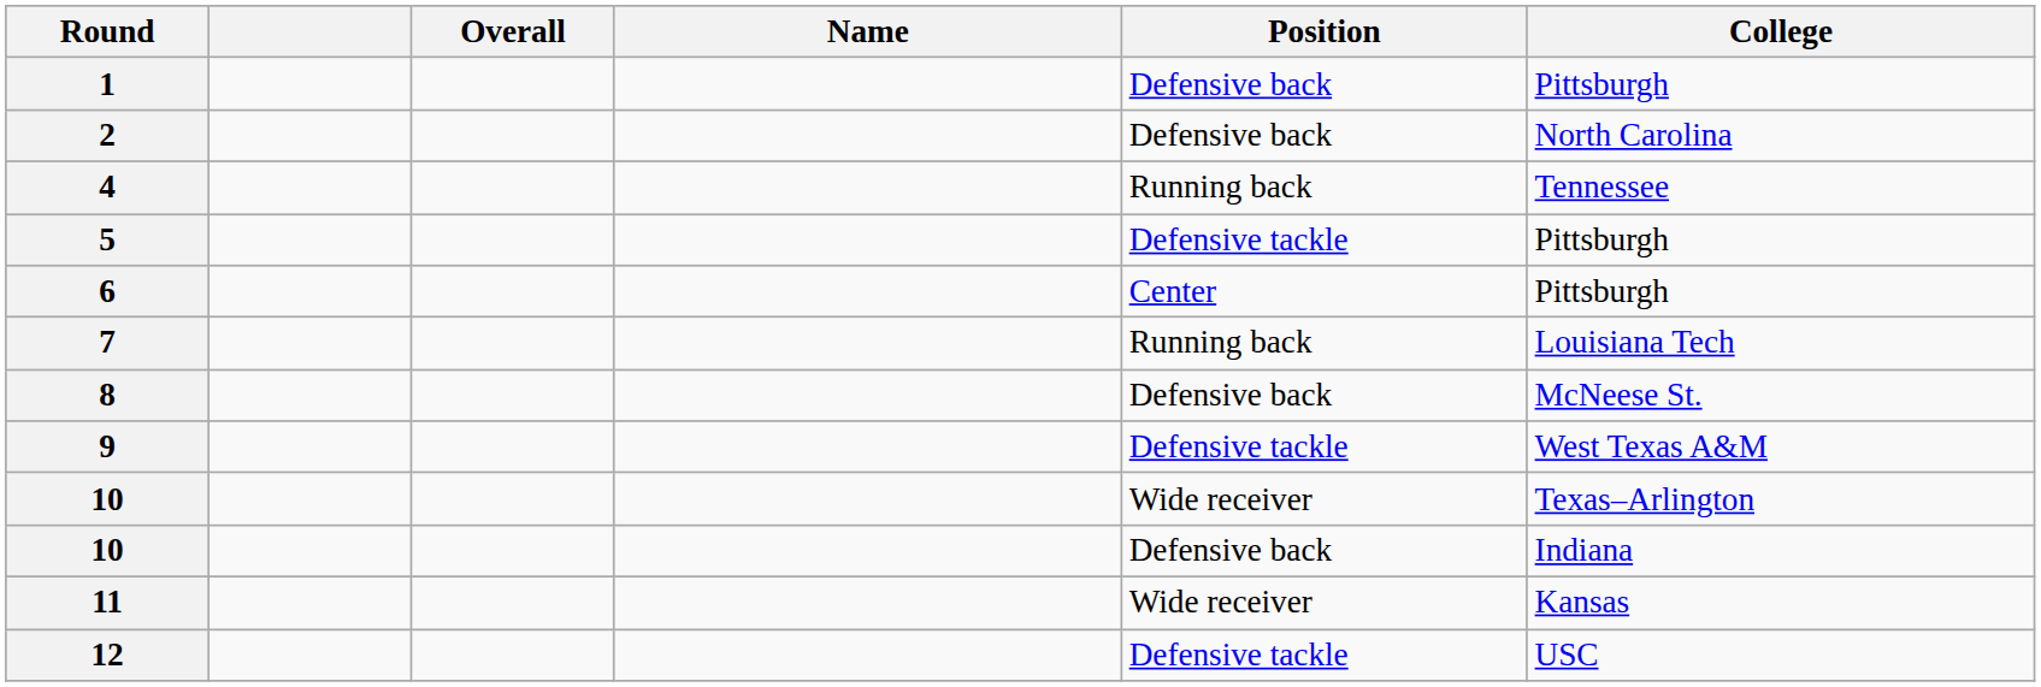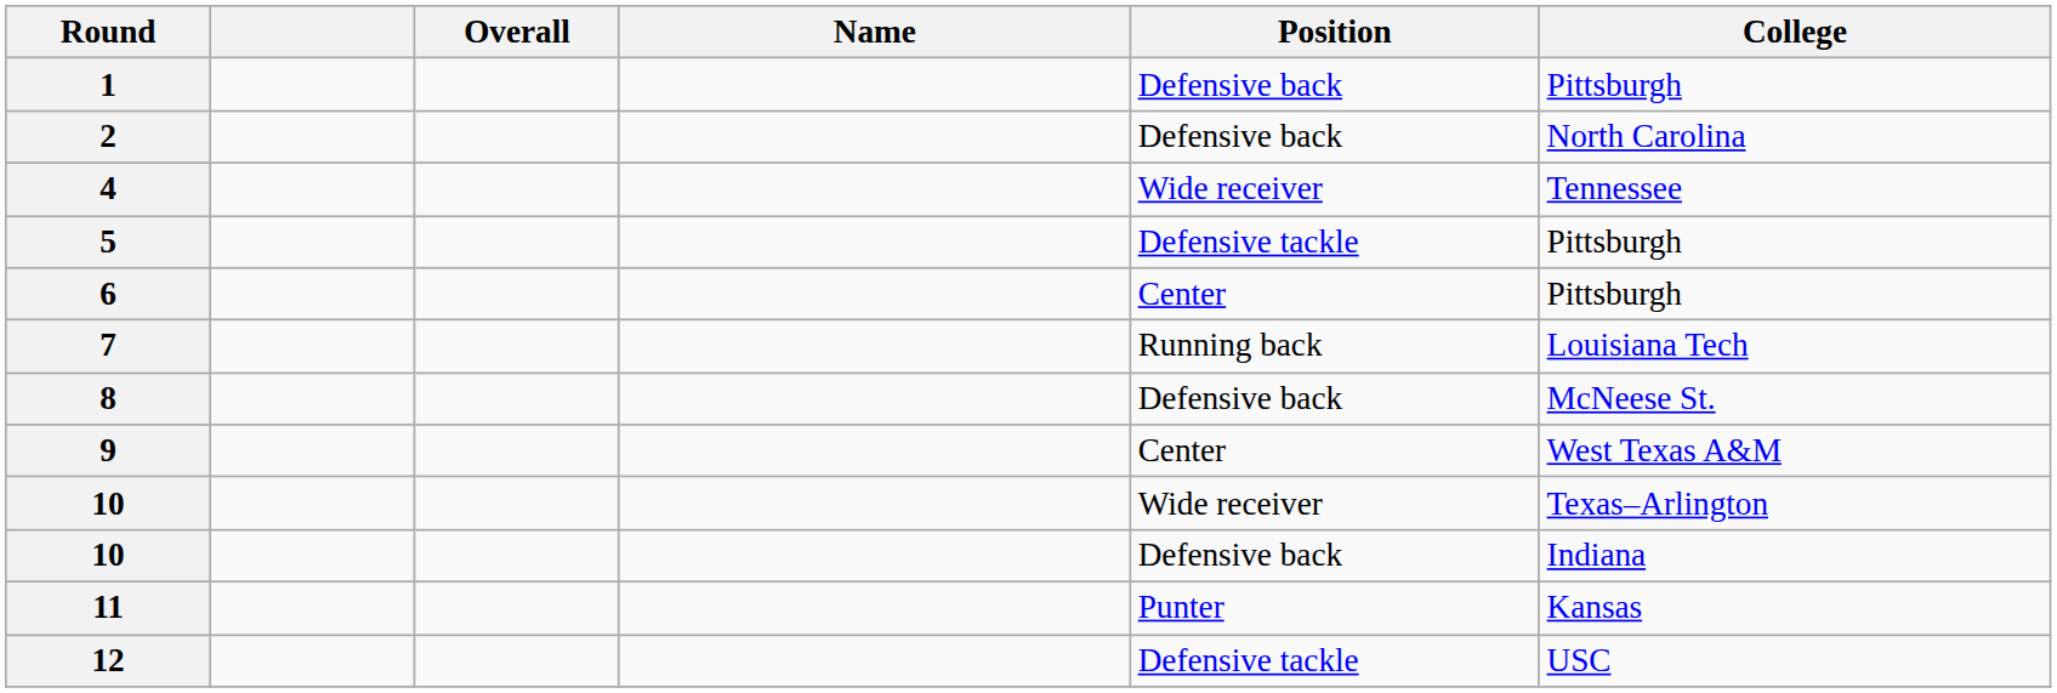4 | Position: Running back -> Wide receiver
9 | Position: Defensive tackle -> Center
11 | Position: Wide receiver -> Punter
